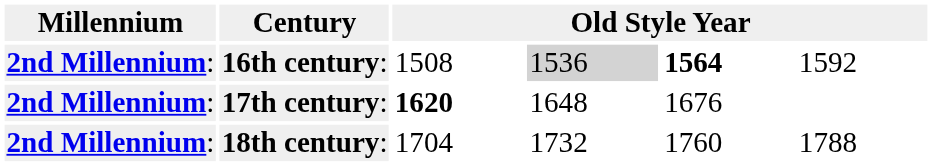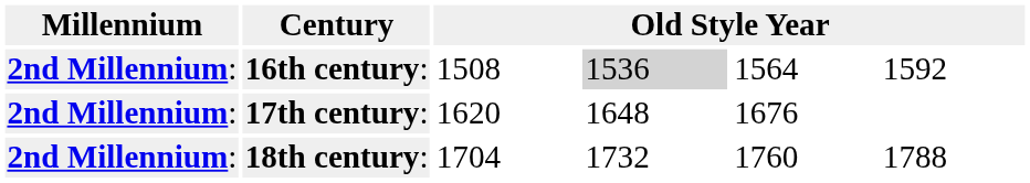16th century: | column 5: bold -> normal
17th century: | column 3: bold -> normal
